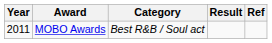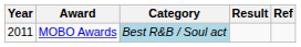MOBO Awards | Category: no background -> lightblue background
